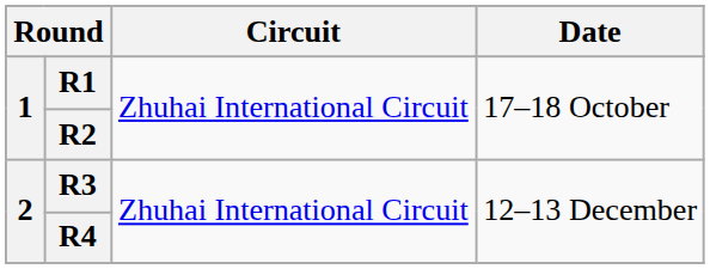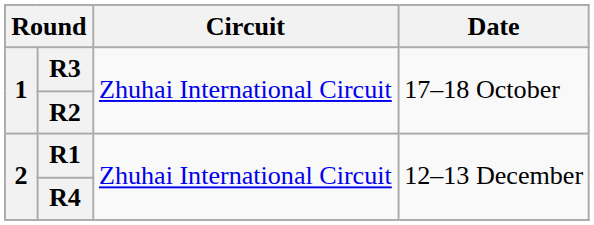row 2 | column 2: R1 -> R3
row 4 | column 2: R3 -> R1
